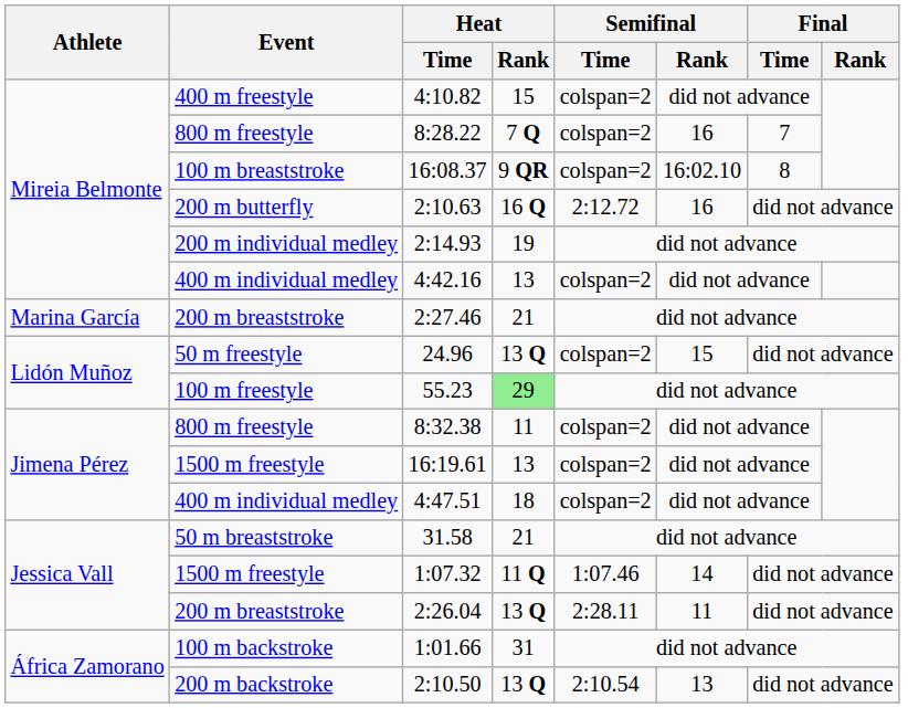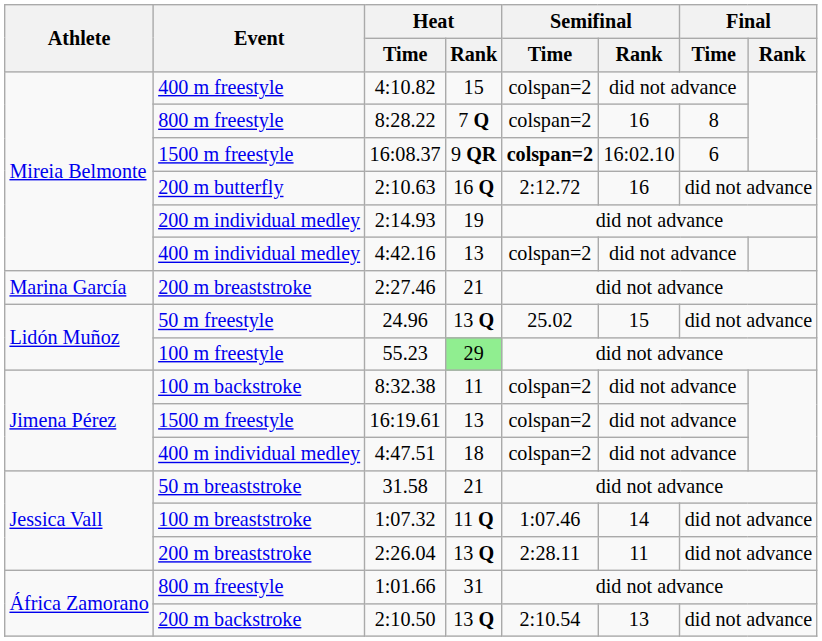8:28.22 | Final / Time: 7 -> 8
16:08.37 | Event: 100 m breaststroke -> 1500 m freestyle
16:08.37 | Semifinal / Time: normal -> bold
16:08.37 | Final / Time: 8 -> 6
24.96 | Semifinal / Time: colspan=2 -> 25.02
8:32.38 | Event: 800 m freestyle -> 100 m backstroke
1:07.32 | Event: 1500 m freestyle -> 100 m breaststroke
1:01.66 | Event: 100 m backstroke -> 800 m freestyle
